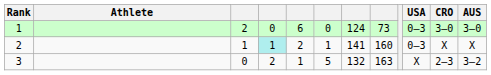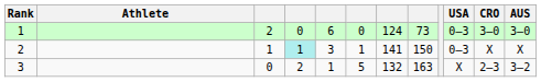row 3 | column 5: 2 -> 3
row 3 | column 8: 160 -> 150
